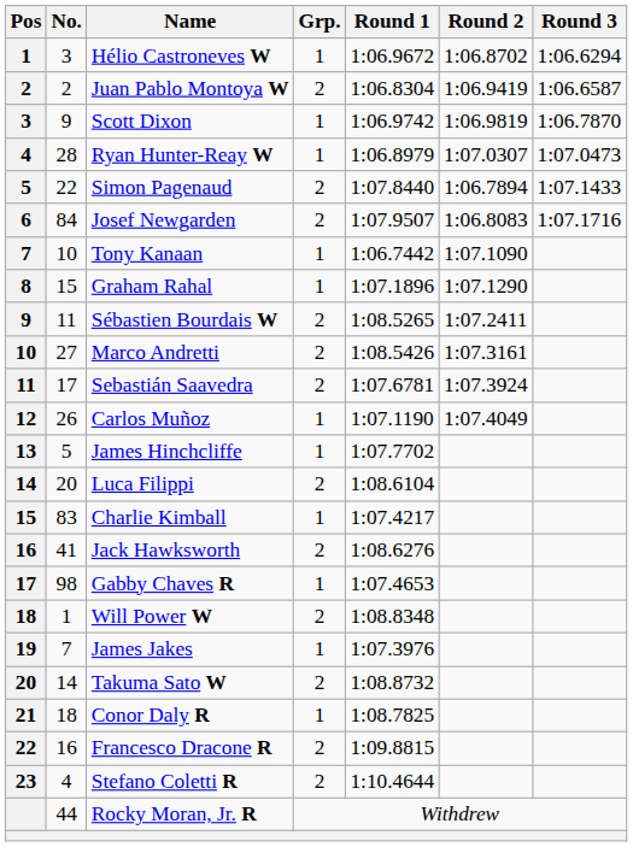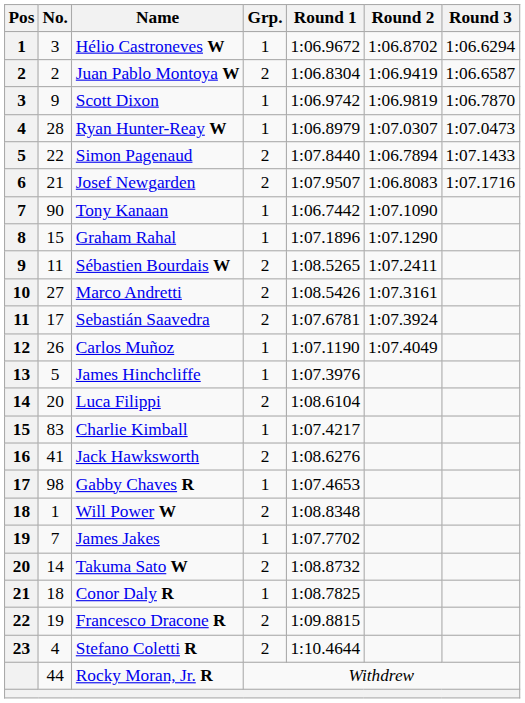Josef Newgarden | No.: 84 -> 21
Tony Kanaan | No.: 10 -> 90
James Hinchcliffe | Round 1: 1:07.7702 -> 1:07.3976
James Jakes | Round 1: 1:07.3976 -> 1:07.7702
Francesco Dracone R | No.: 16 -> 19
